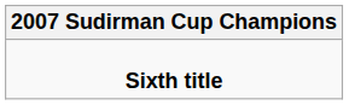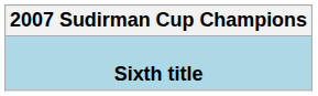row 2 | column 1: no background -> lightblue background
